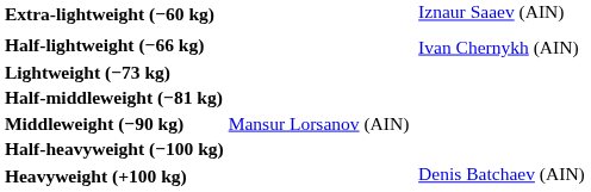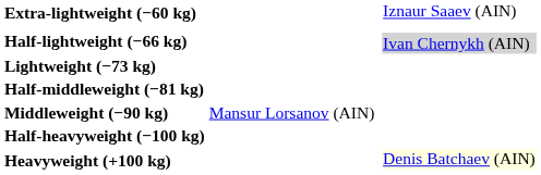Half-lightweight (−66 kg) / Ivan Chernykh (AIN) | column 3: no background -> lightgrey background
Heavyweight (+100 kg) / Denis Batchaev (AIN) | column 3: no background -> lightyellow background
